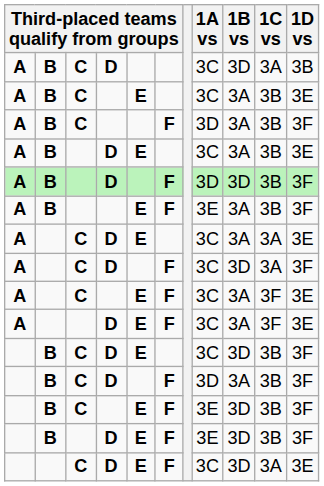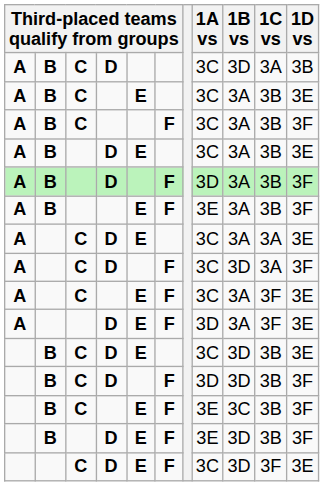row 4 | 1A vs: 3D -> 3C
row 6 | 1B vs: 3D -> 3A
row 11 | 1A vs: 3C -> 3D
row 12 | 1D vs: 3F -> 3E
row 13 | 1B vs: 3A -> 3D
row 14 | 1B vs: 3D -> 3C
row 16 | 1C vs: 3A -> 3F
